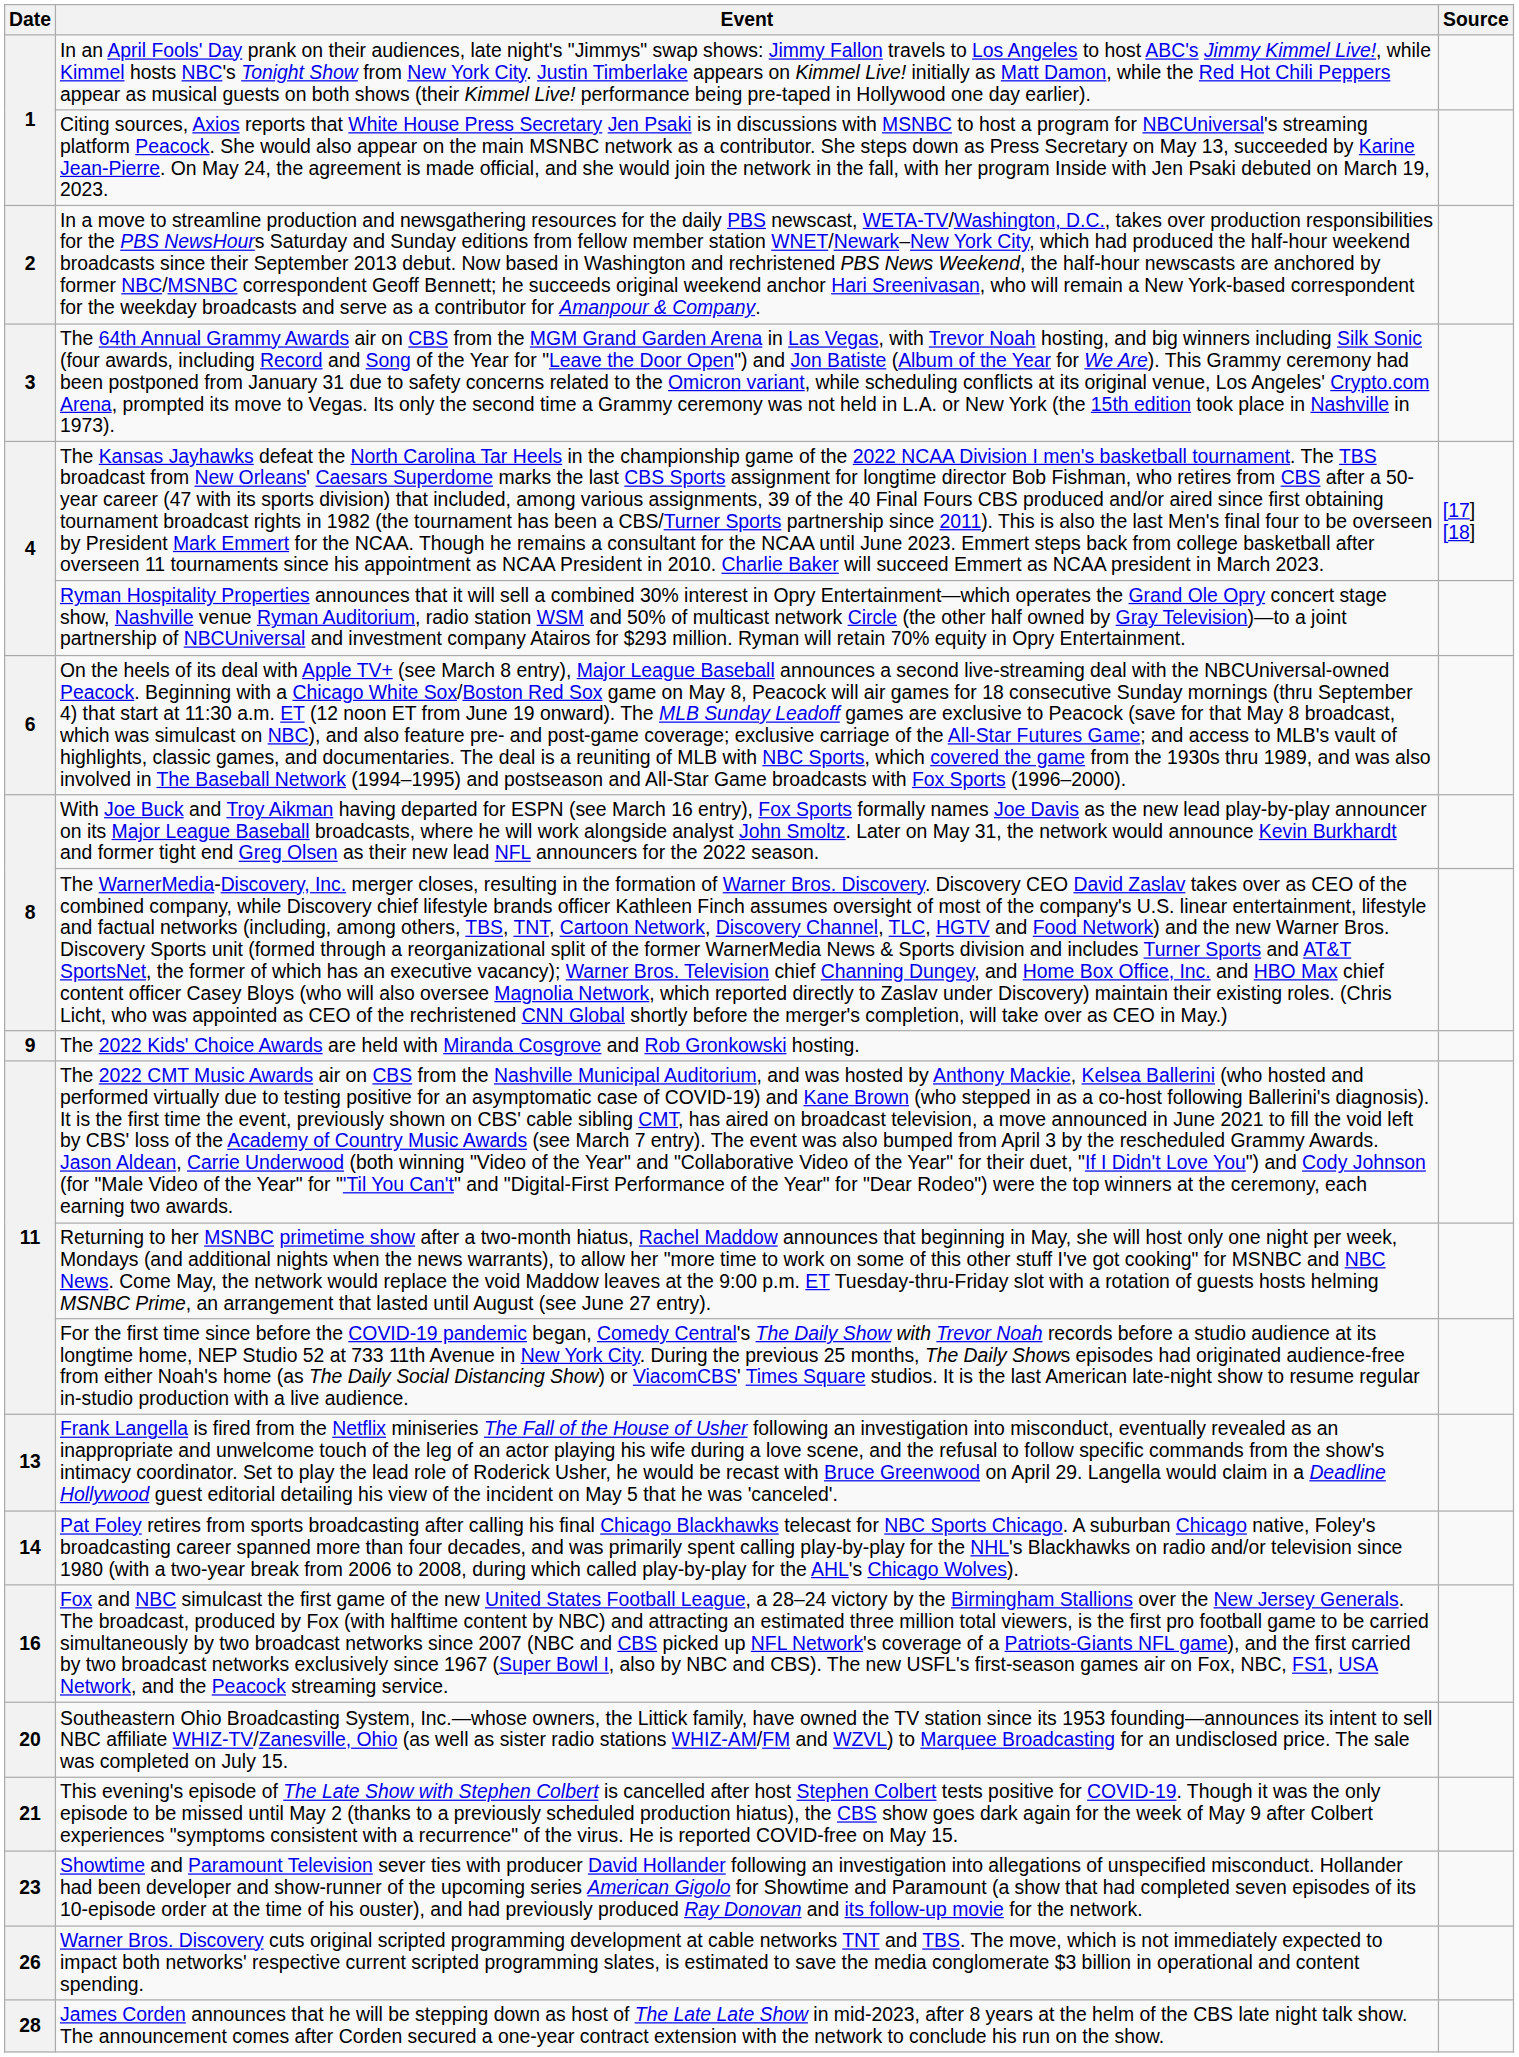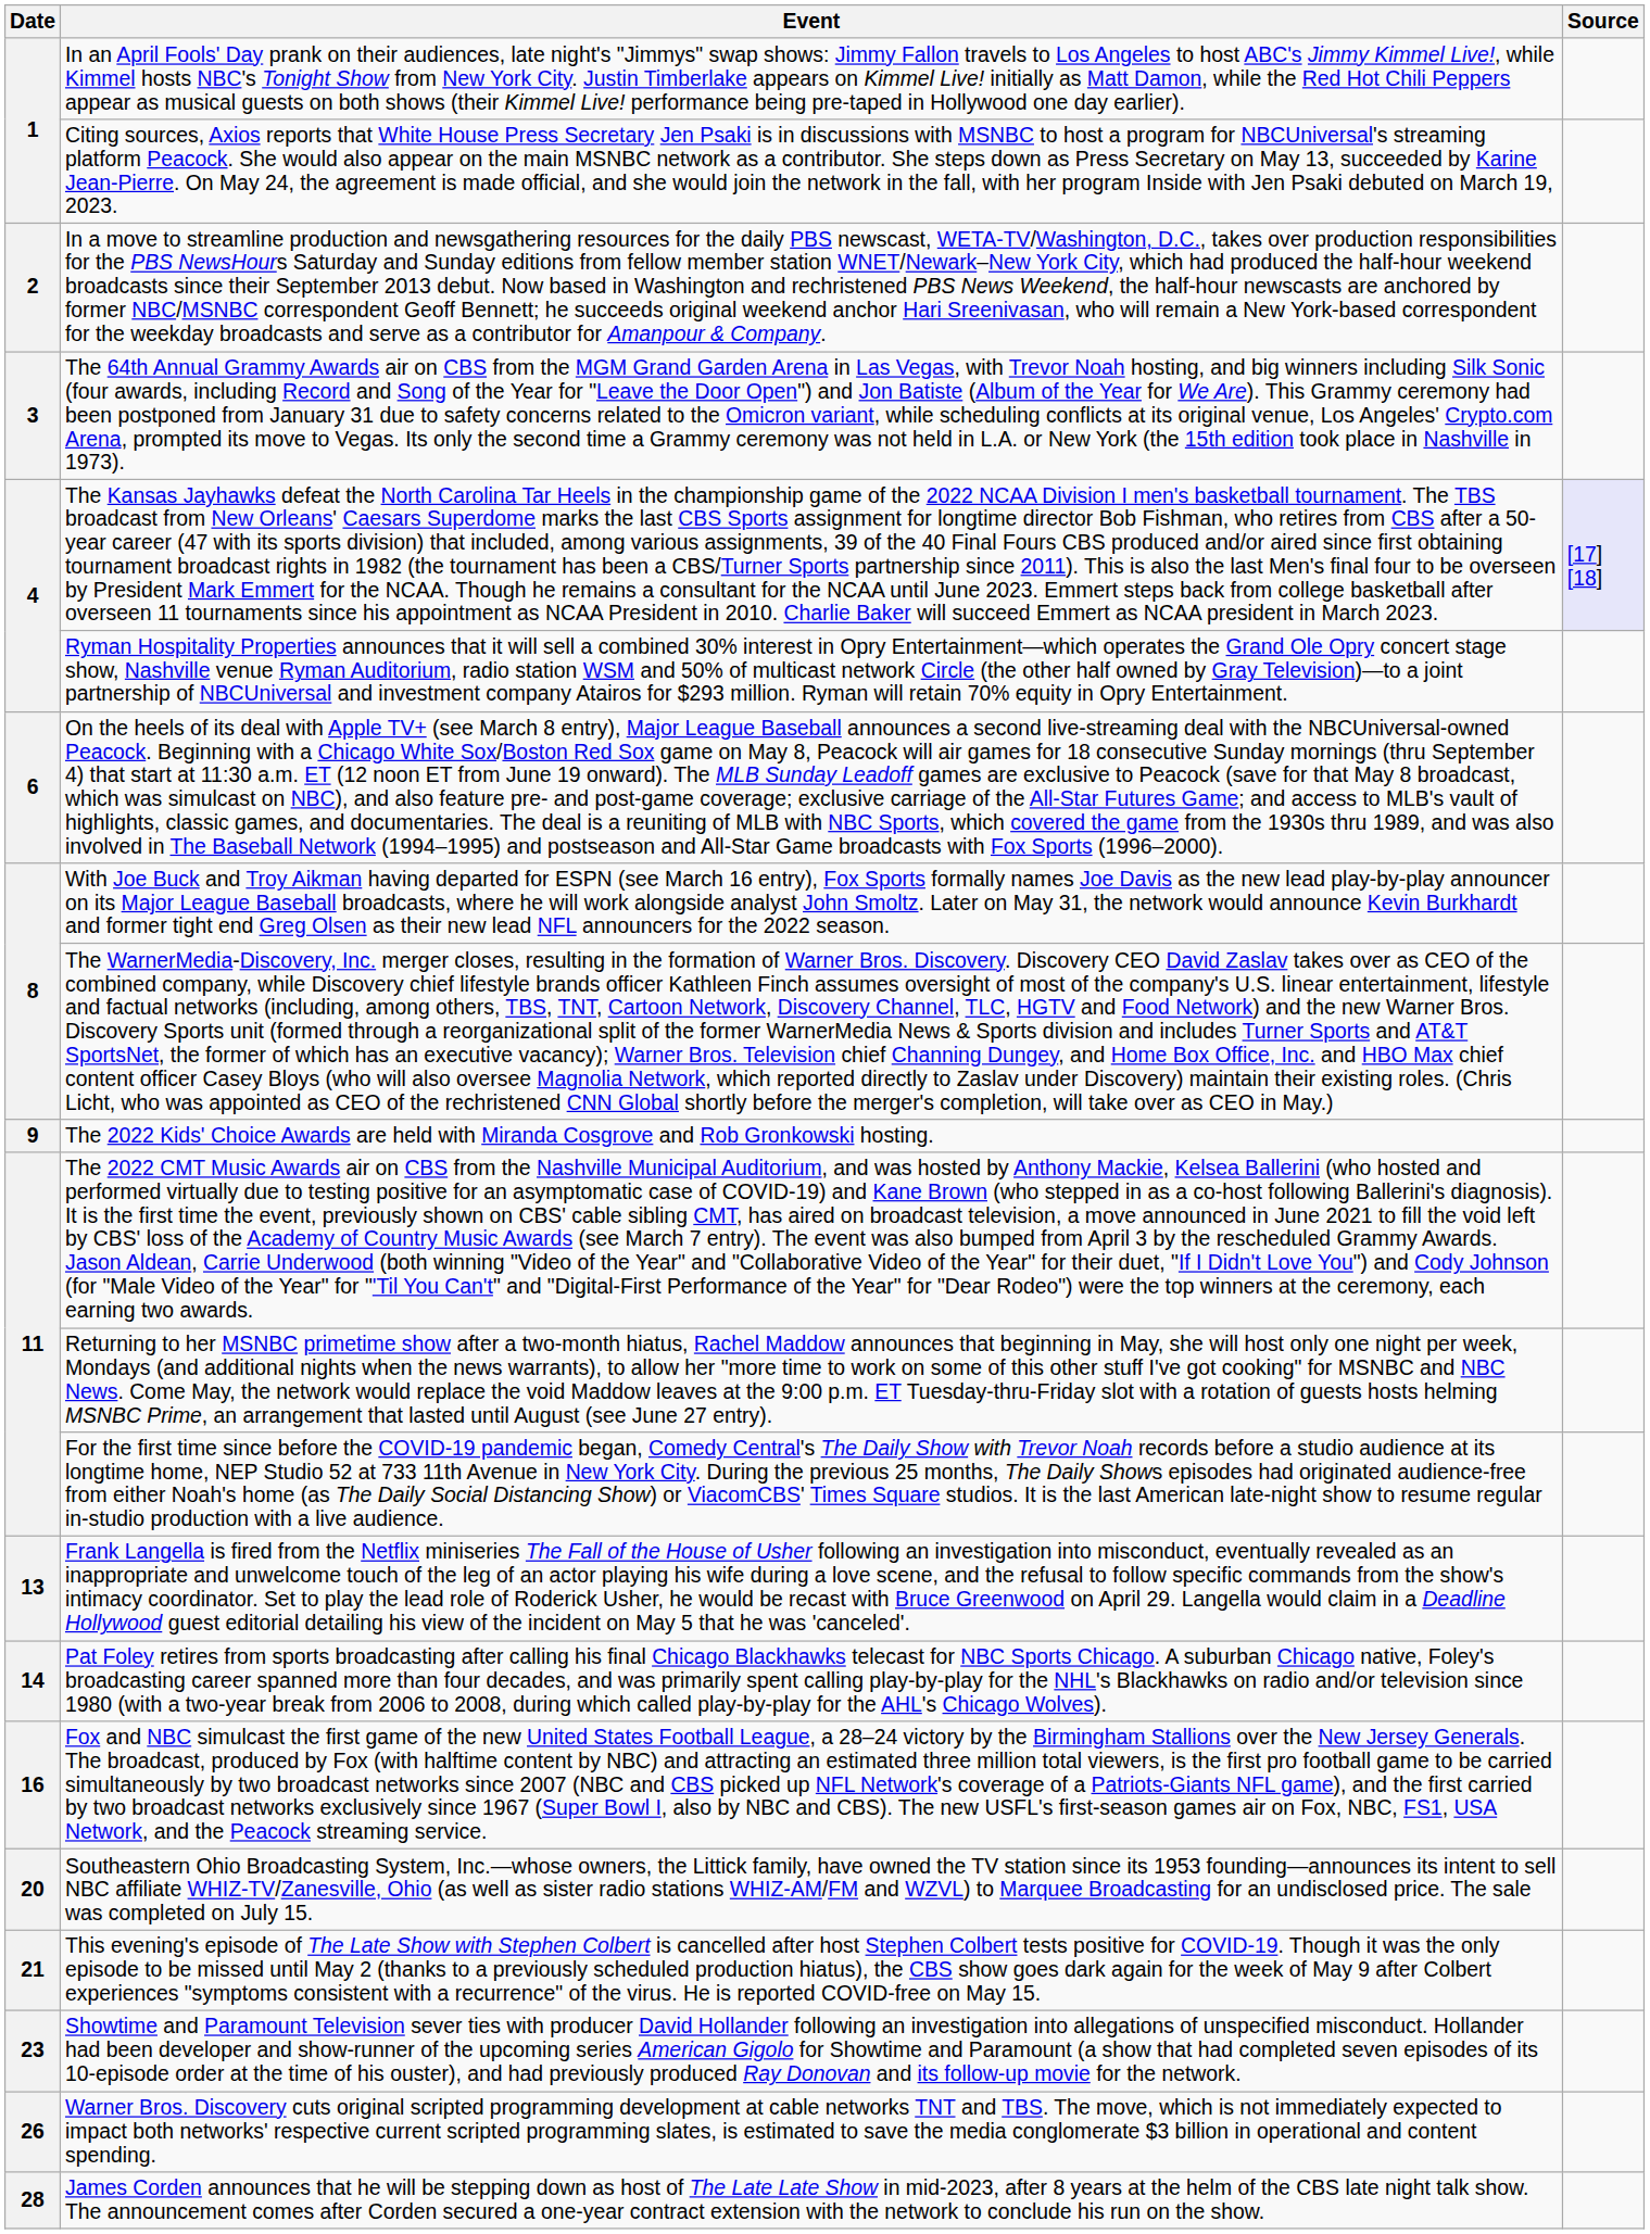row 6 | Source: no background -> lavender background
